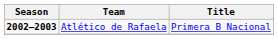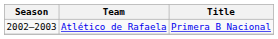Atlético de Rafaela | Season: bold -> normal
